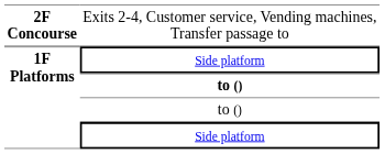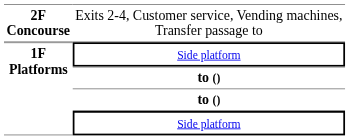row 4 | column 2: normal -> bold
